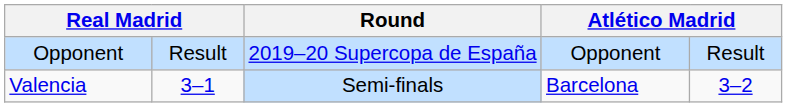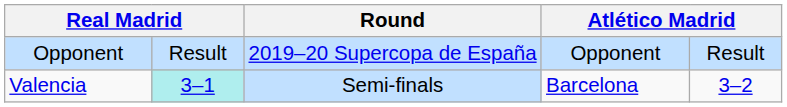Valencia | column 2: no background -> paleturquoise background
